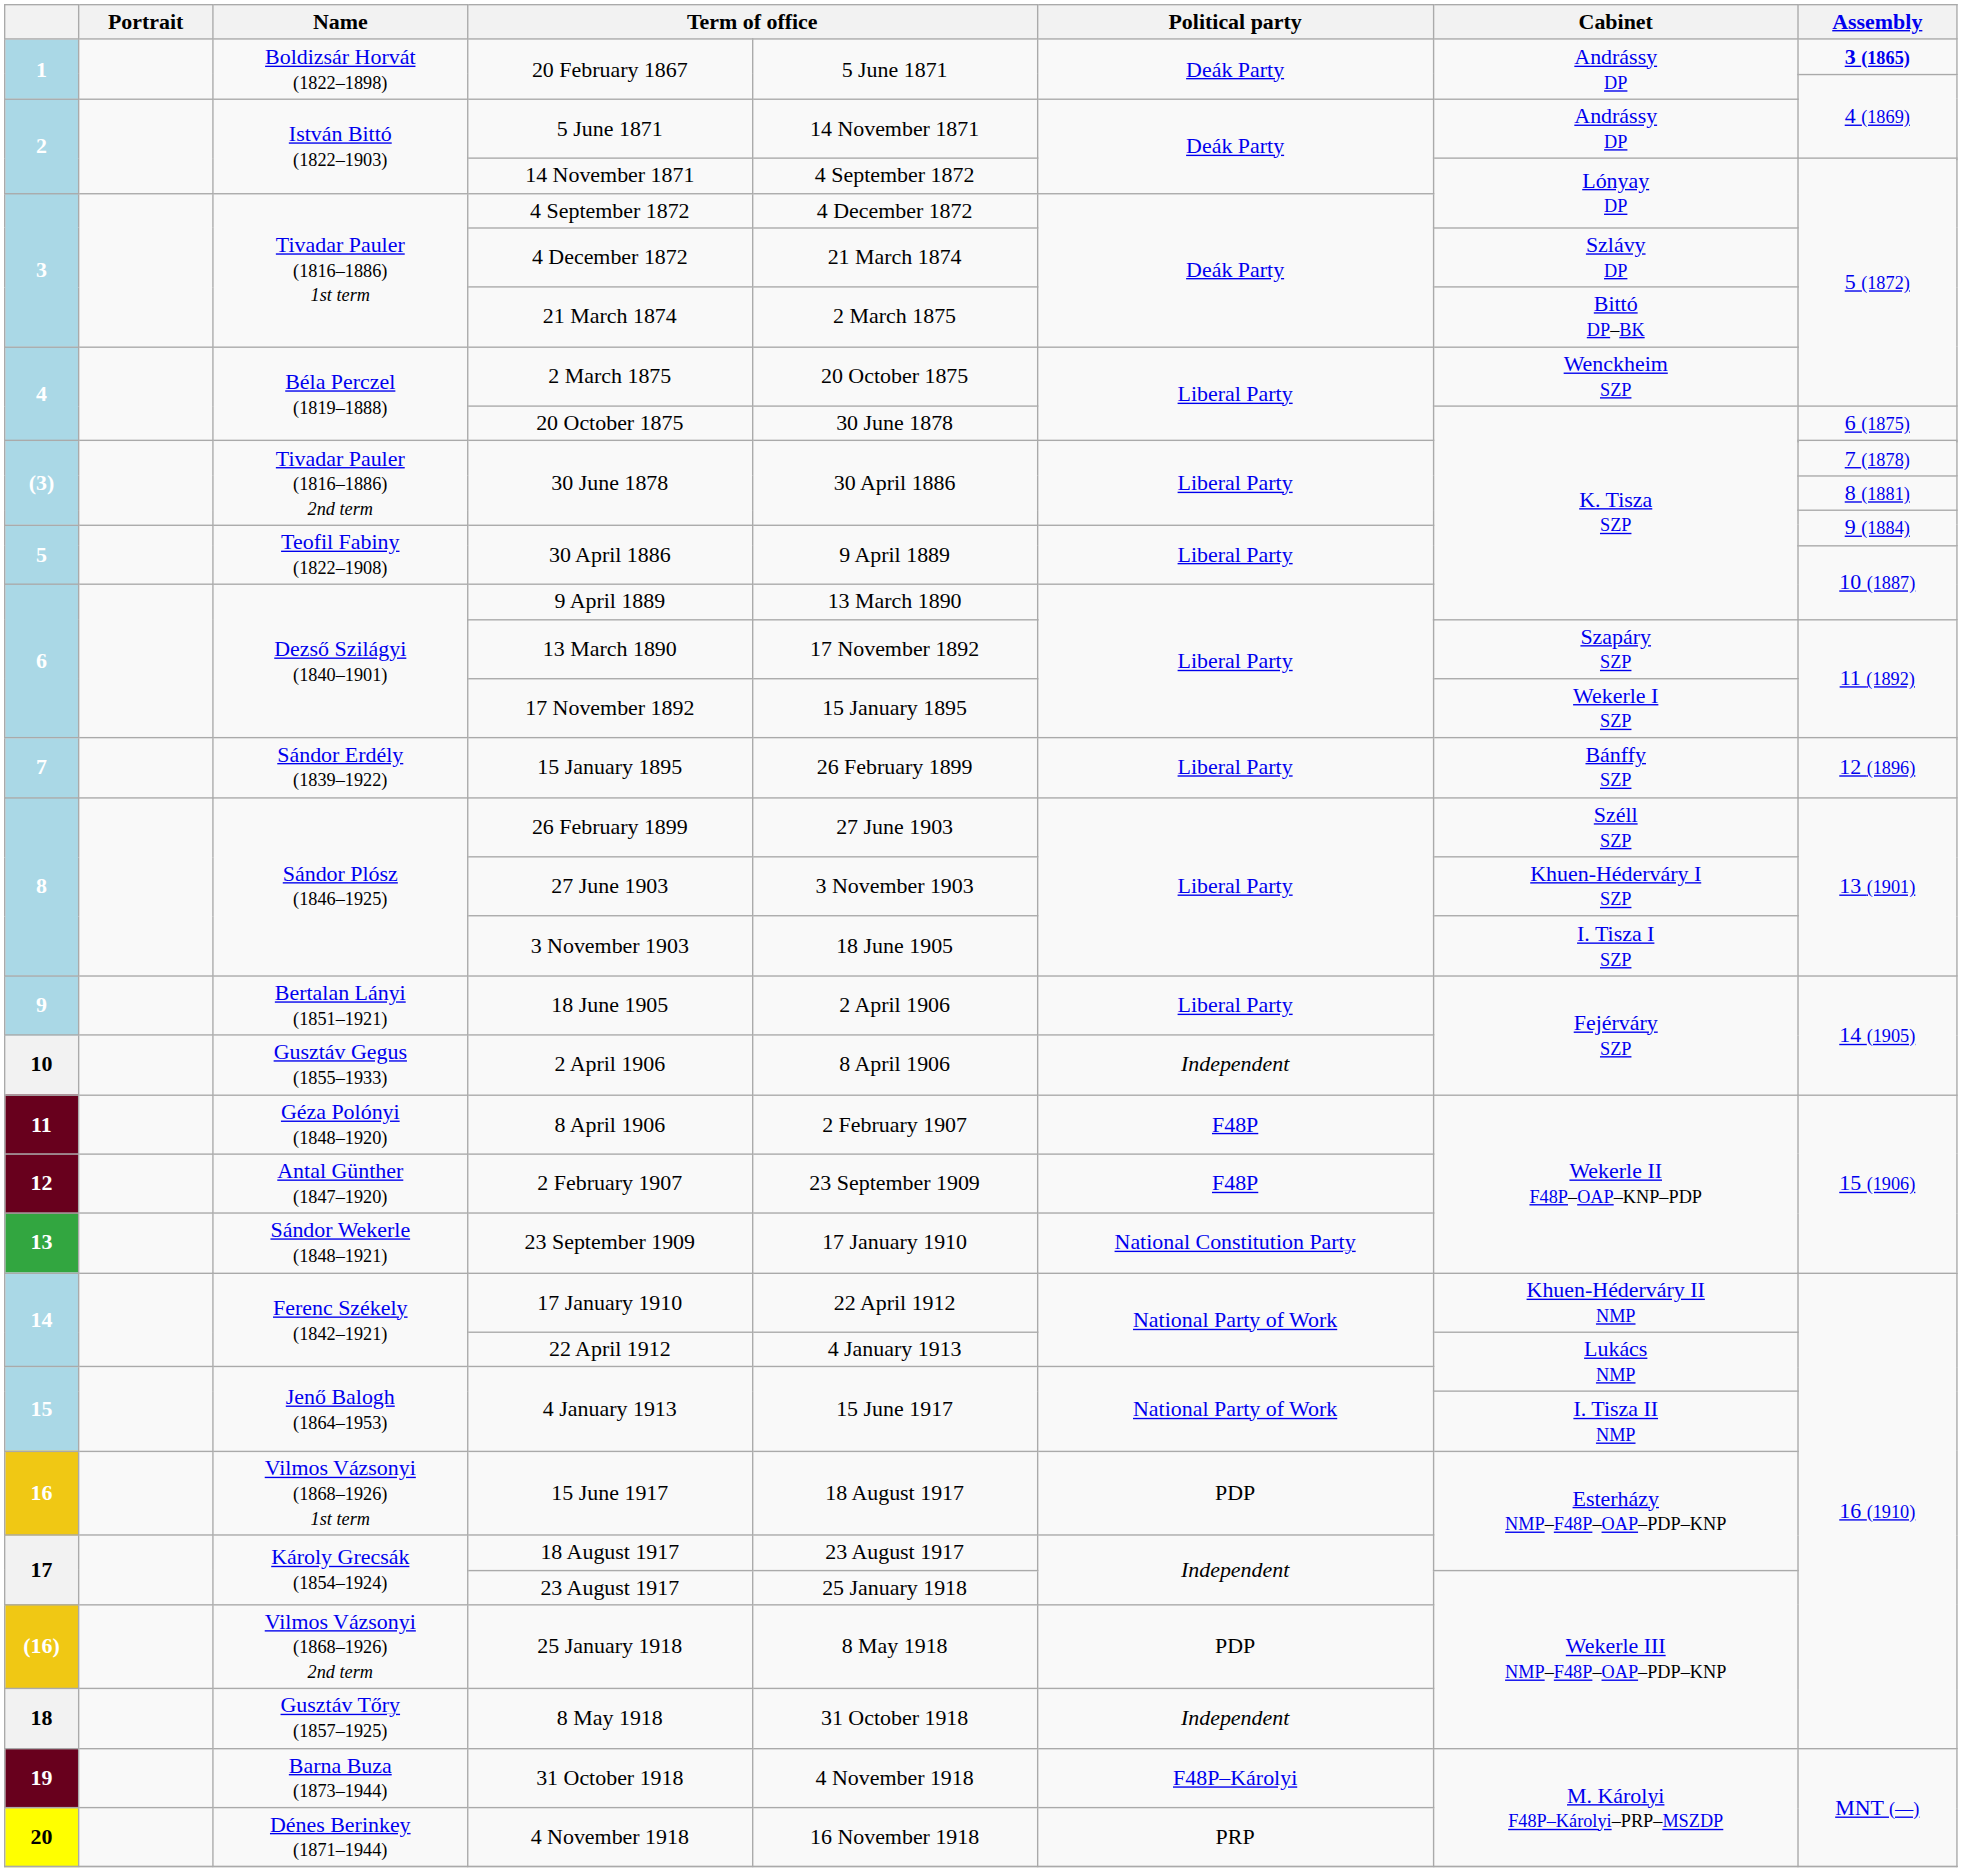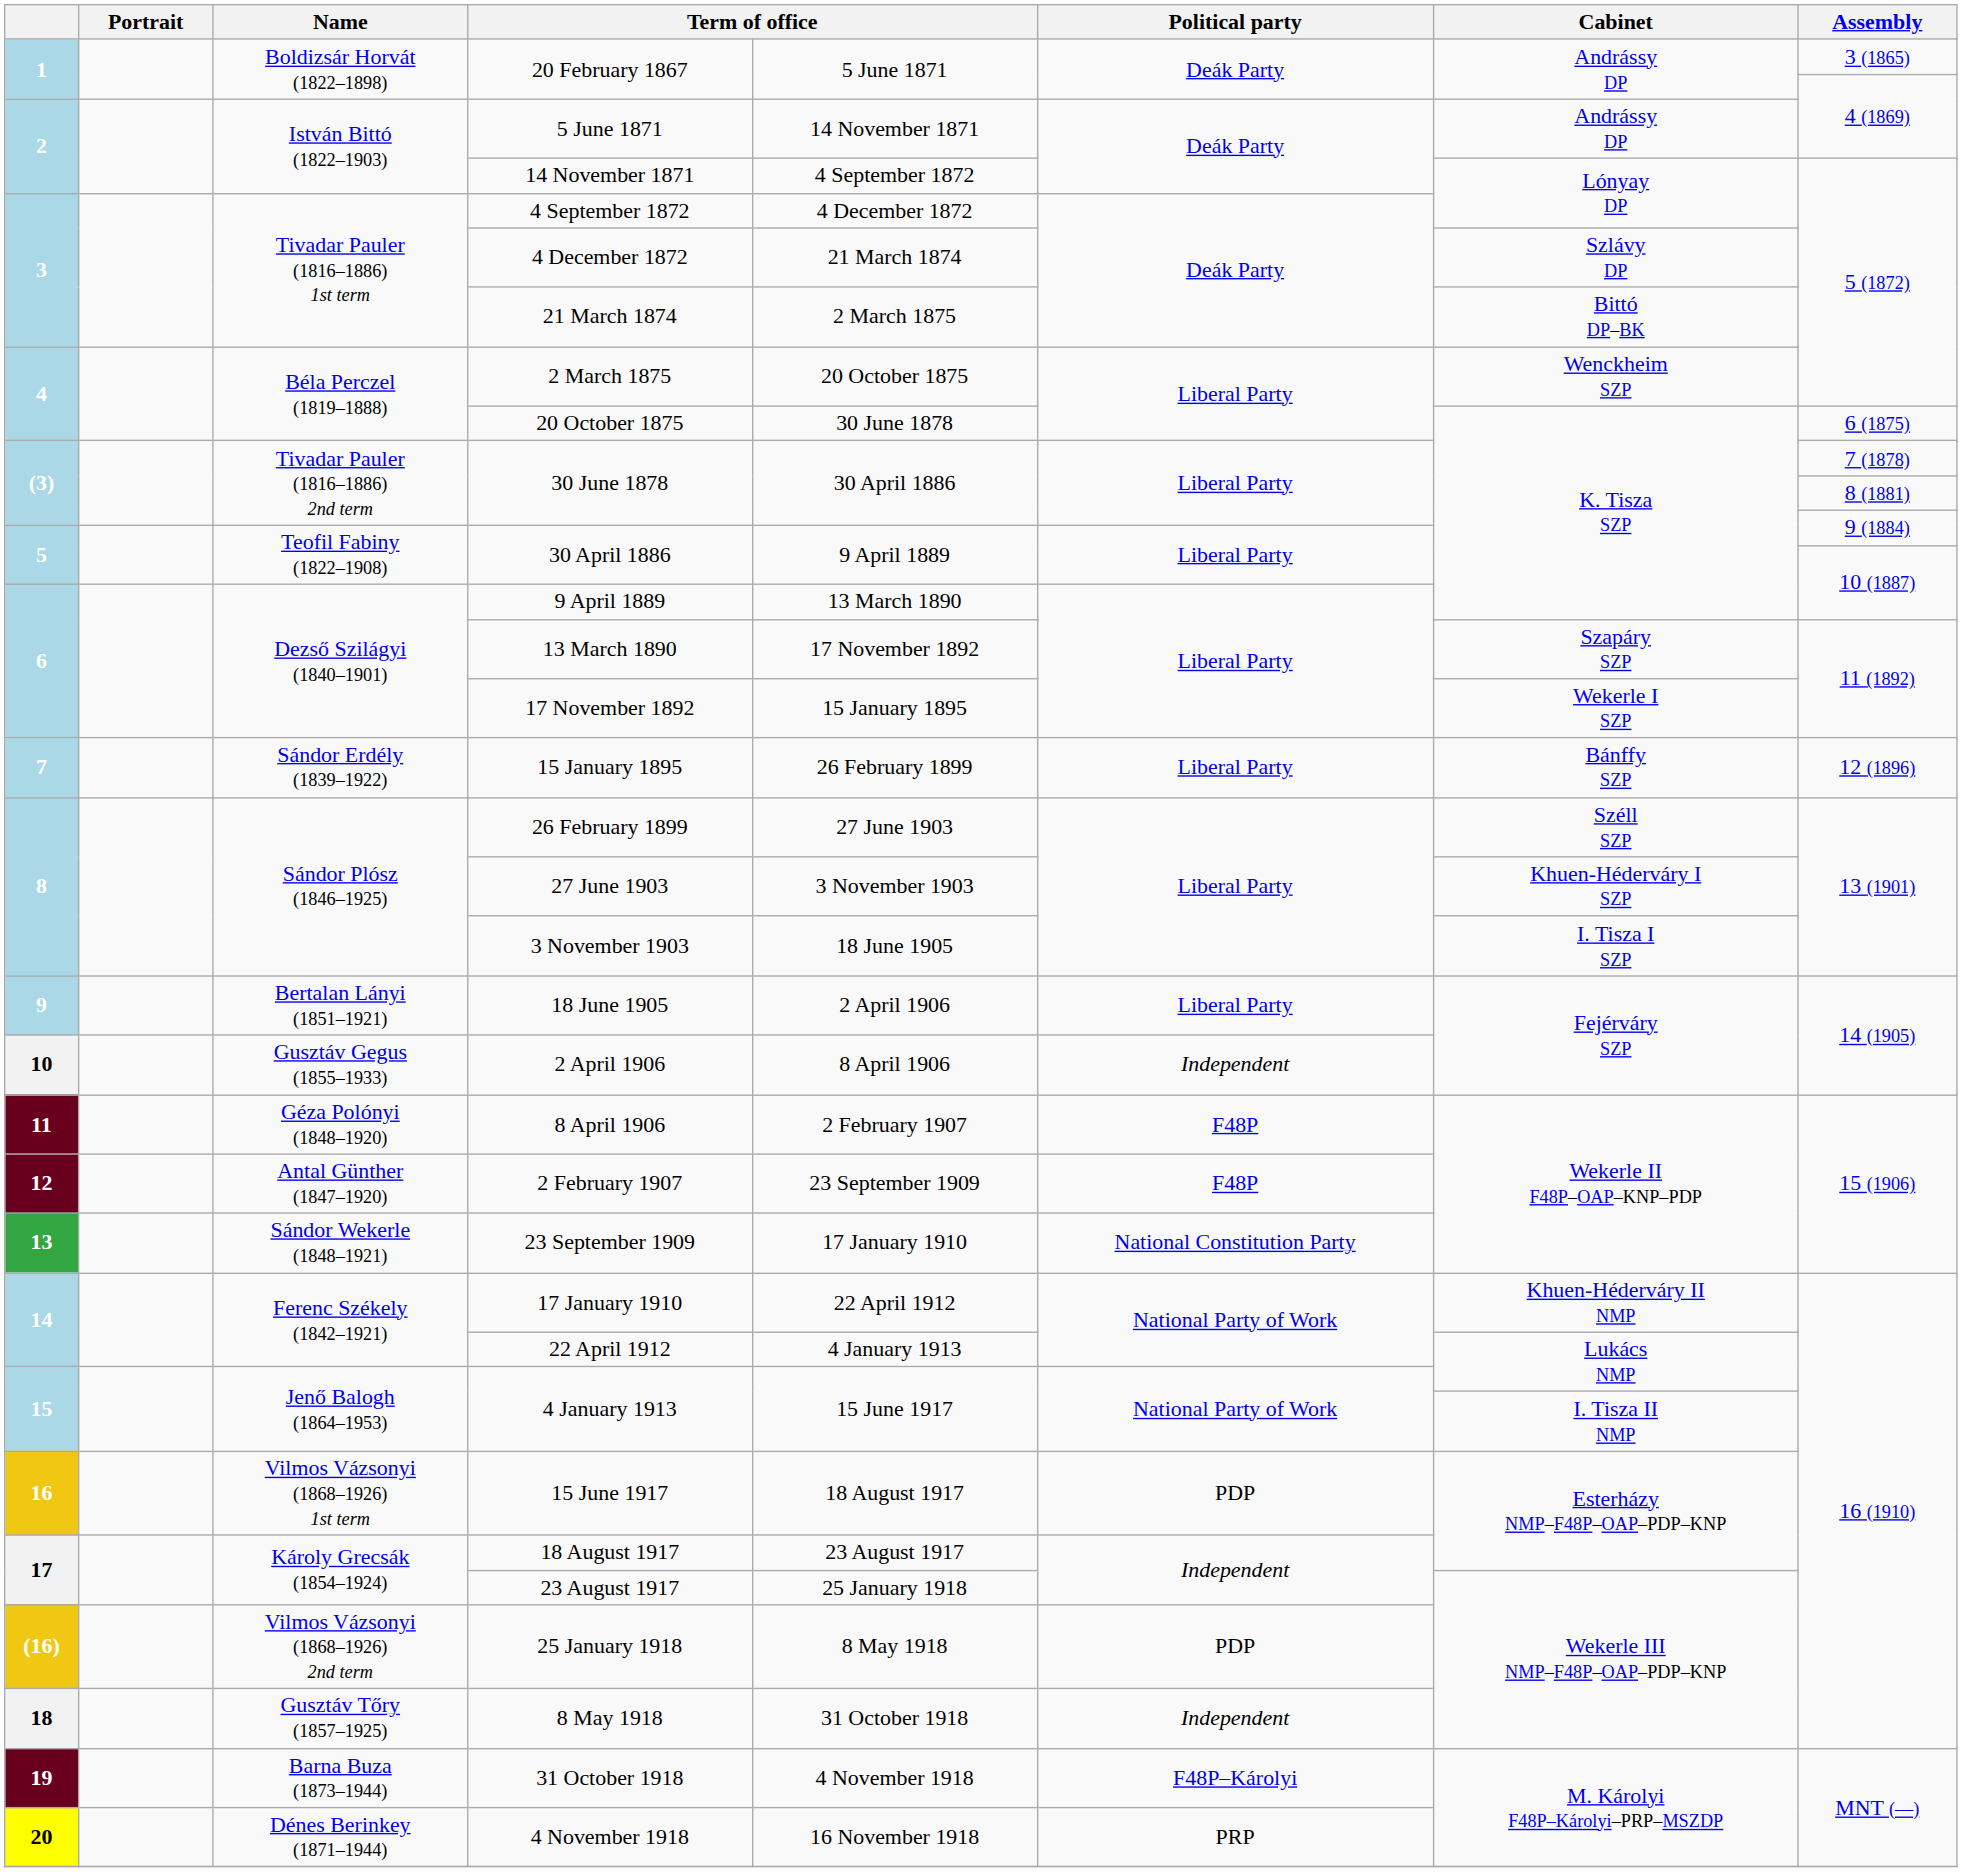row 2 | Assembly: bold -> normal
